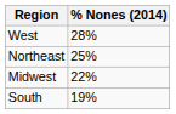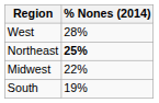Northeast | % Nones (2014): normal -> bold
